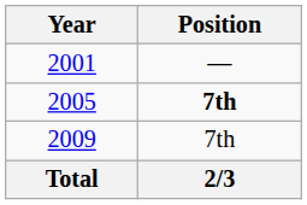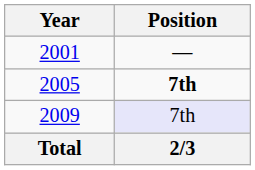2009 | Position: no background -> lavender background
